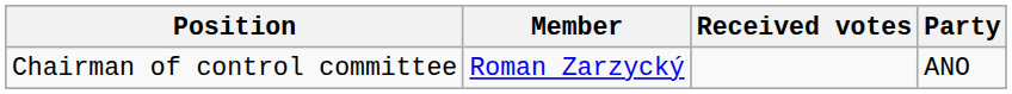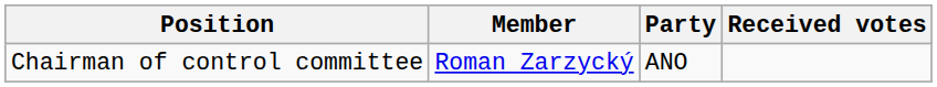columns swapped: Party <-> Received votes
